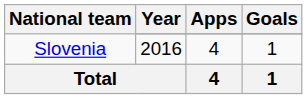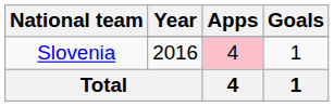2016 | Apps: no background -> pink background
